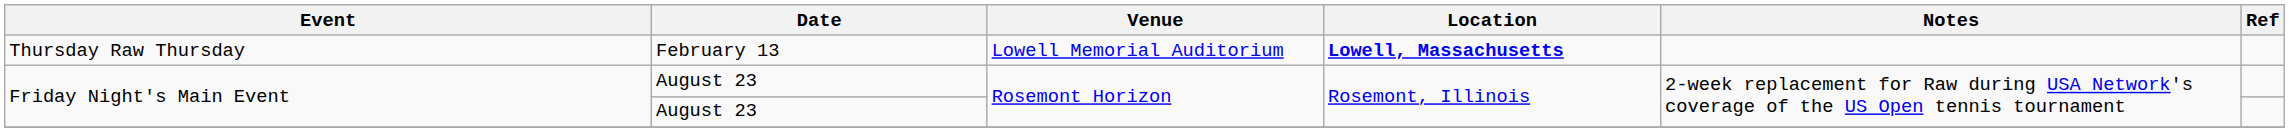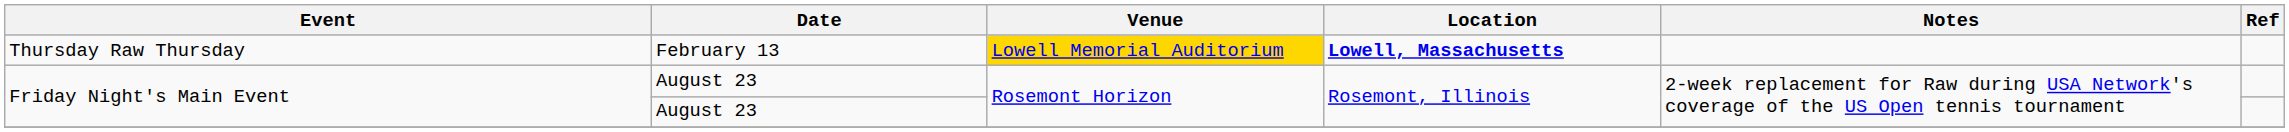Thursday Raw Thursday | Venue: no background -> gold background
